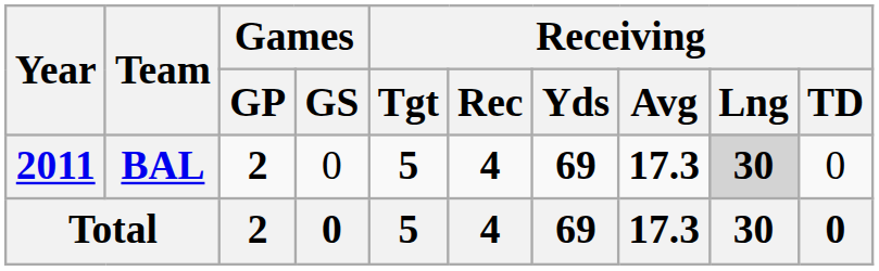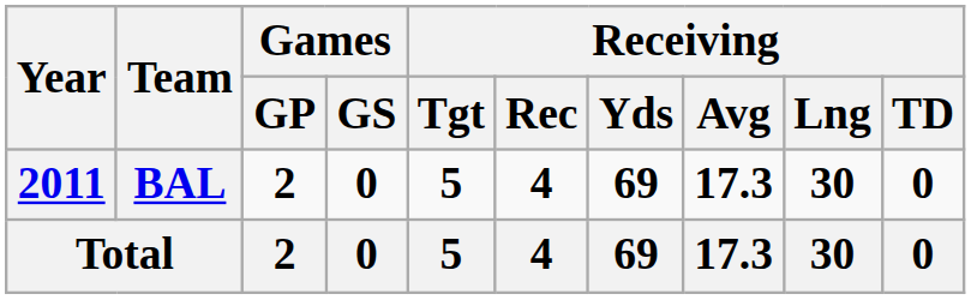BAL | Games / GS: normal -> bold
BAL | Receiving / Lng: lightgrey background -> no background
BAL | Receiving / TD: normal -> bold
